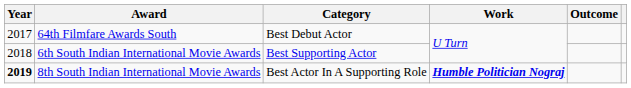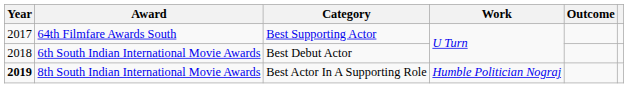64th Filmfare Awards South | Category: Best Debut Actor -> Best Supporting Actor
6th South Indian International Movie Awards | Category: Best Supporting Actor -> Best Debut Actor
8th South Indian International Movie Awards | Work: bold -> normal
